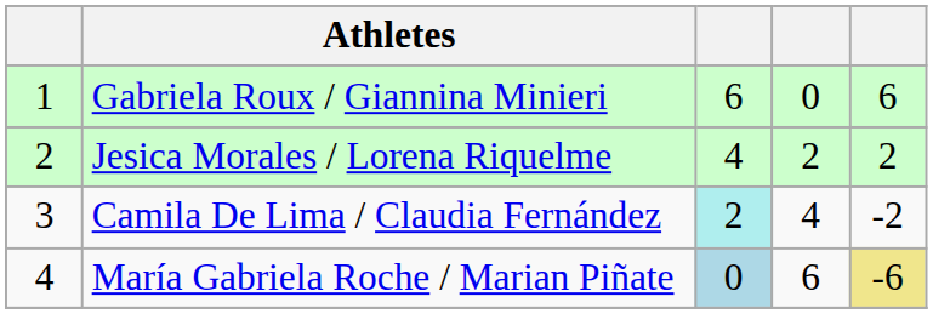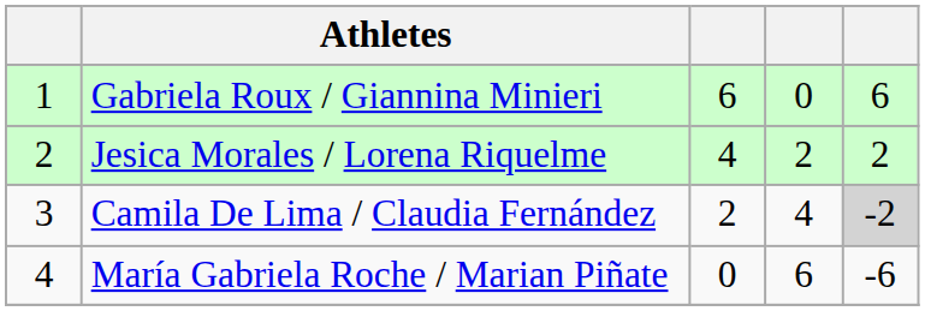Camila De Lima / Claudia Fernández | column 3: paleturquoise background -> no background
Camila De Lima / Claudia Fernández | column 5: no background -> lightgrey background
María Gabriela Roche / Marian Piñate | column 3: lightblue background -> no background
María Gabriela Roche / Marian Piñate | column 5: khaki background -> no background
